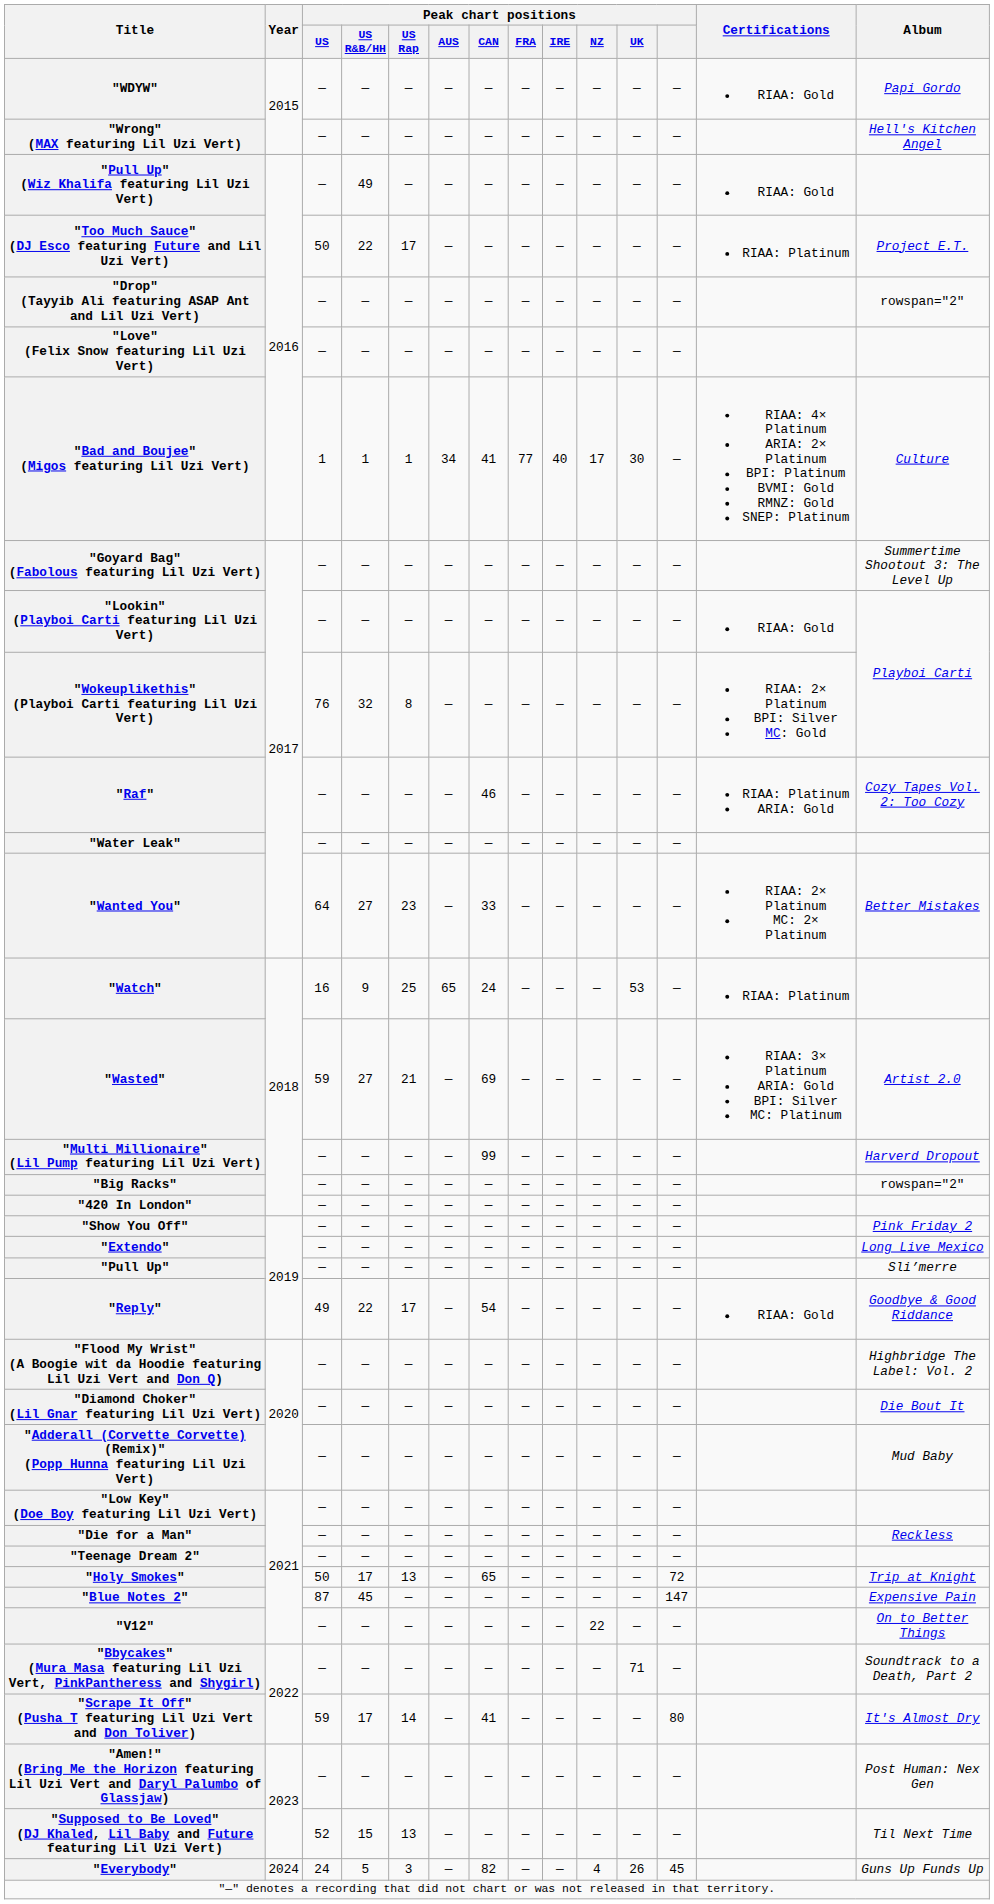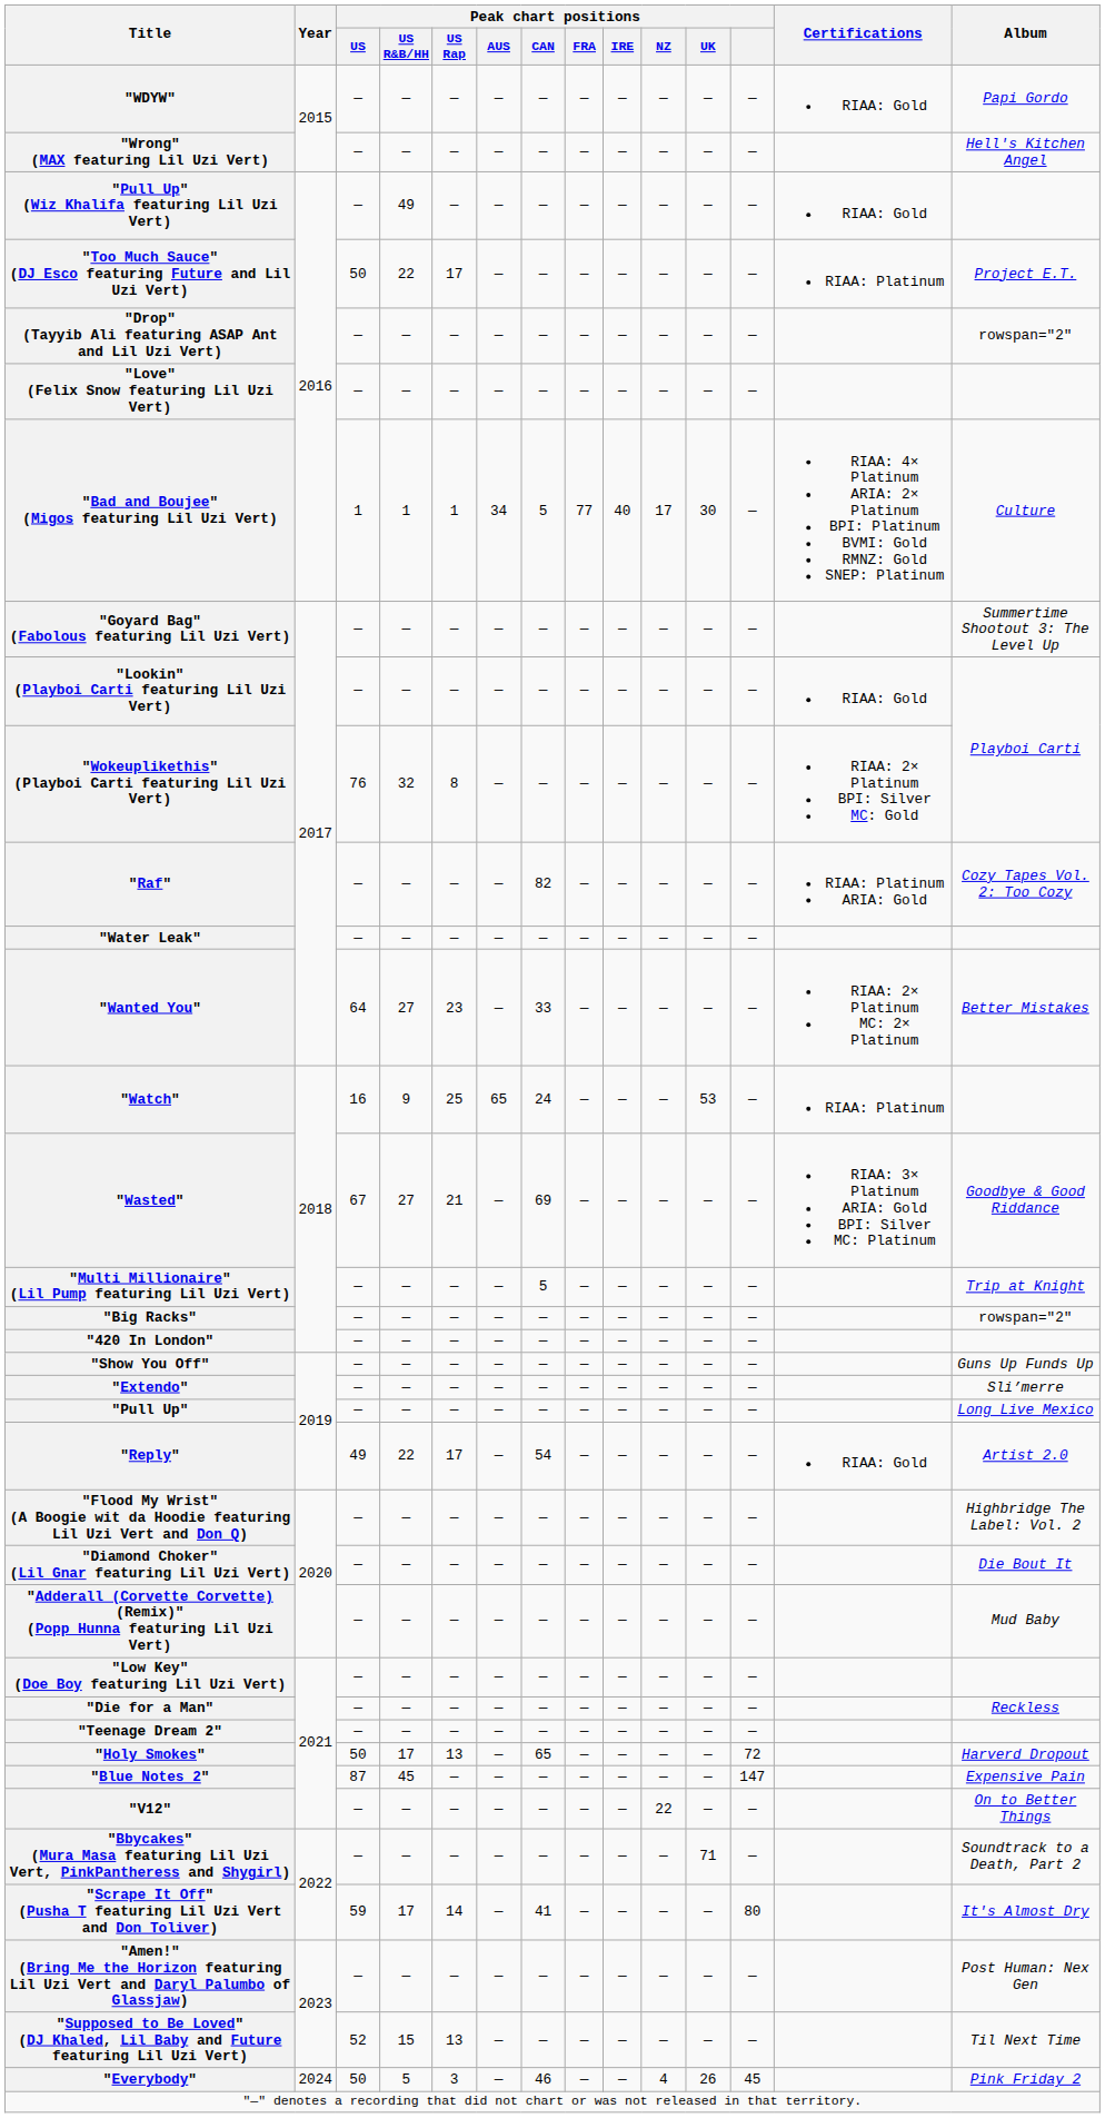"Bad and Boujee" (Migos featuring Lil Uzi Vert) | Peak chart positions / CAN: 41 -> 5
"Raf" | Peak chart positions / CAN: 46 -> 82
"Wasted" | Peak chart positions / US: 59 -> 67
"Wasted" | Album: Artist 2.0 -> Goodbye & Good Riddance
"Multi Millionaire" (Lil Pump featuring Lil Uzi Vert) | Peak chart positions / CAN: 99 -> 5
"Multi Millionaire" (Lil Pump featuring Lil Uzi Vert) | Album: Harverd Dropout -> Trip at Knight
"Show You Off" | Album: Pink Friday 2 -> Guns Up Funds Up
"Extendo" | Album: Long Live Mexico -> Sli’merre
"Pull Up" | Album: Sli’merre -> Long Live Mexico
"Reply" | Album: Goodbye & Good Riddance -> Artist 2.0
"Holy Smokes" | Album: Trip at Knight -> Harverd Dropout
"Everybody" | Peak chart positions / US: 24 -> 50
"Everybody" | Peak chart positions / CAN: 82 -> 46
"Everybody" | Album: Guns Up Funds Up -> Pink Friday 2
